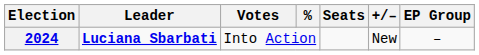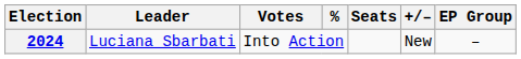2024 | Leader: bold -> normal
